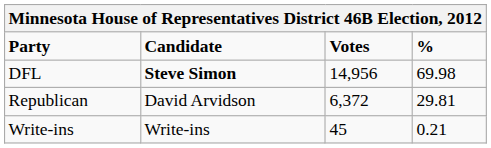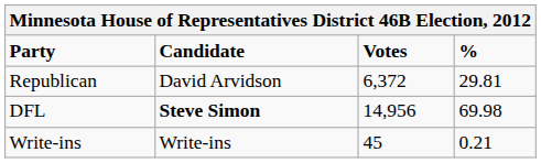rows swapped: DFL <-> Republican
